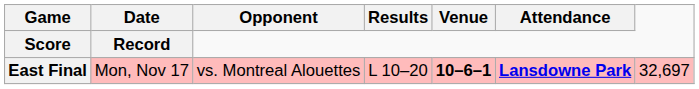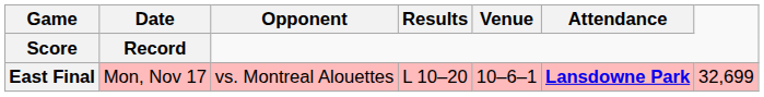East Final | Venue: bold -> normal
East Final | column 7: 32,697 -> 32,699
